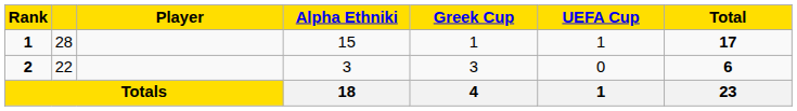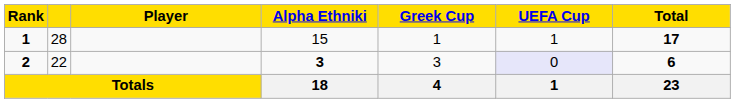2 | Alpha Ethniki: normal -> bold
2 | UEFA Cup: no background -> lavender background
